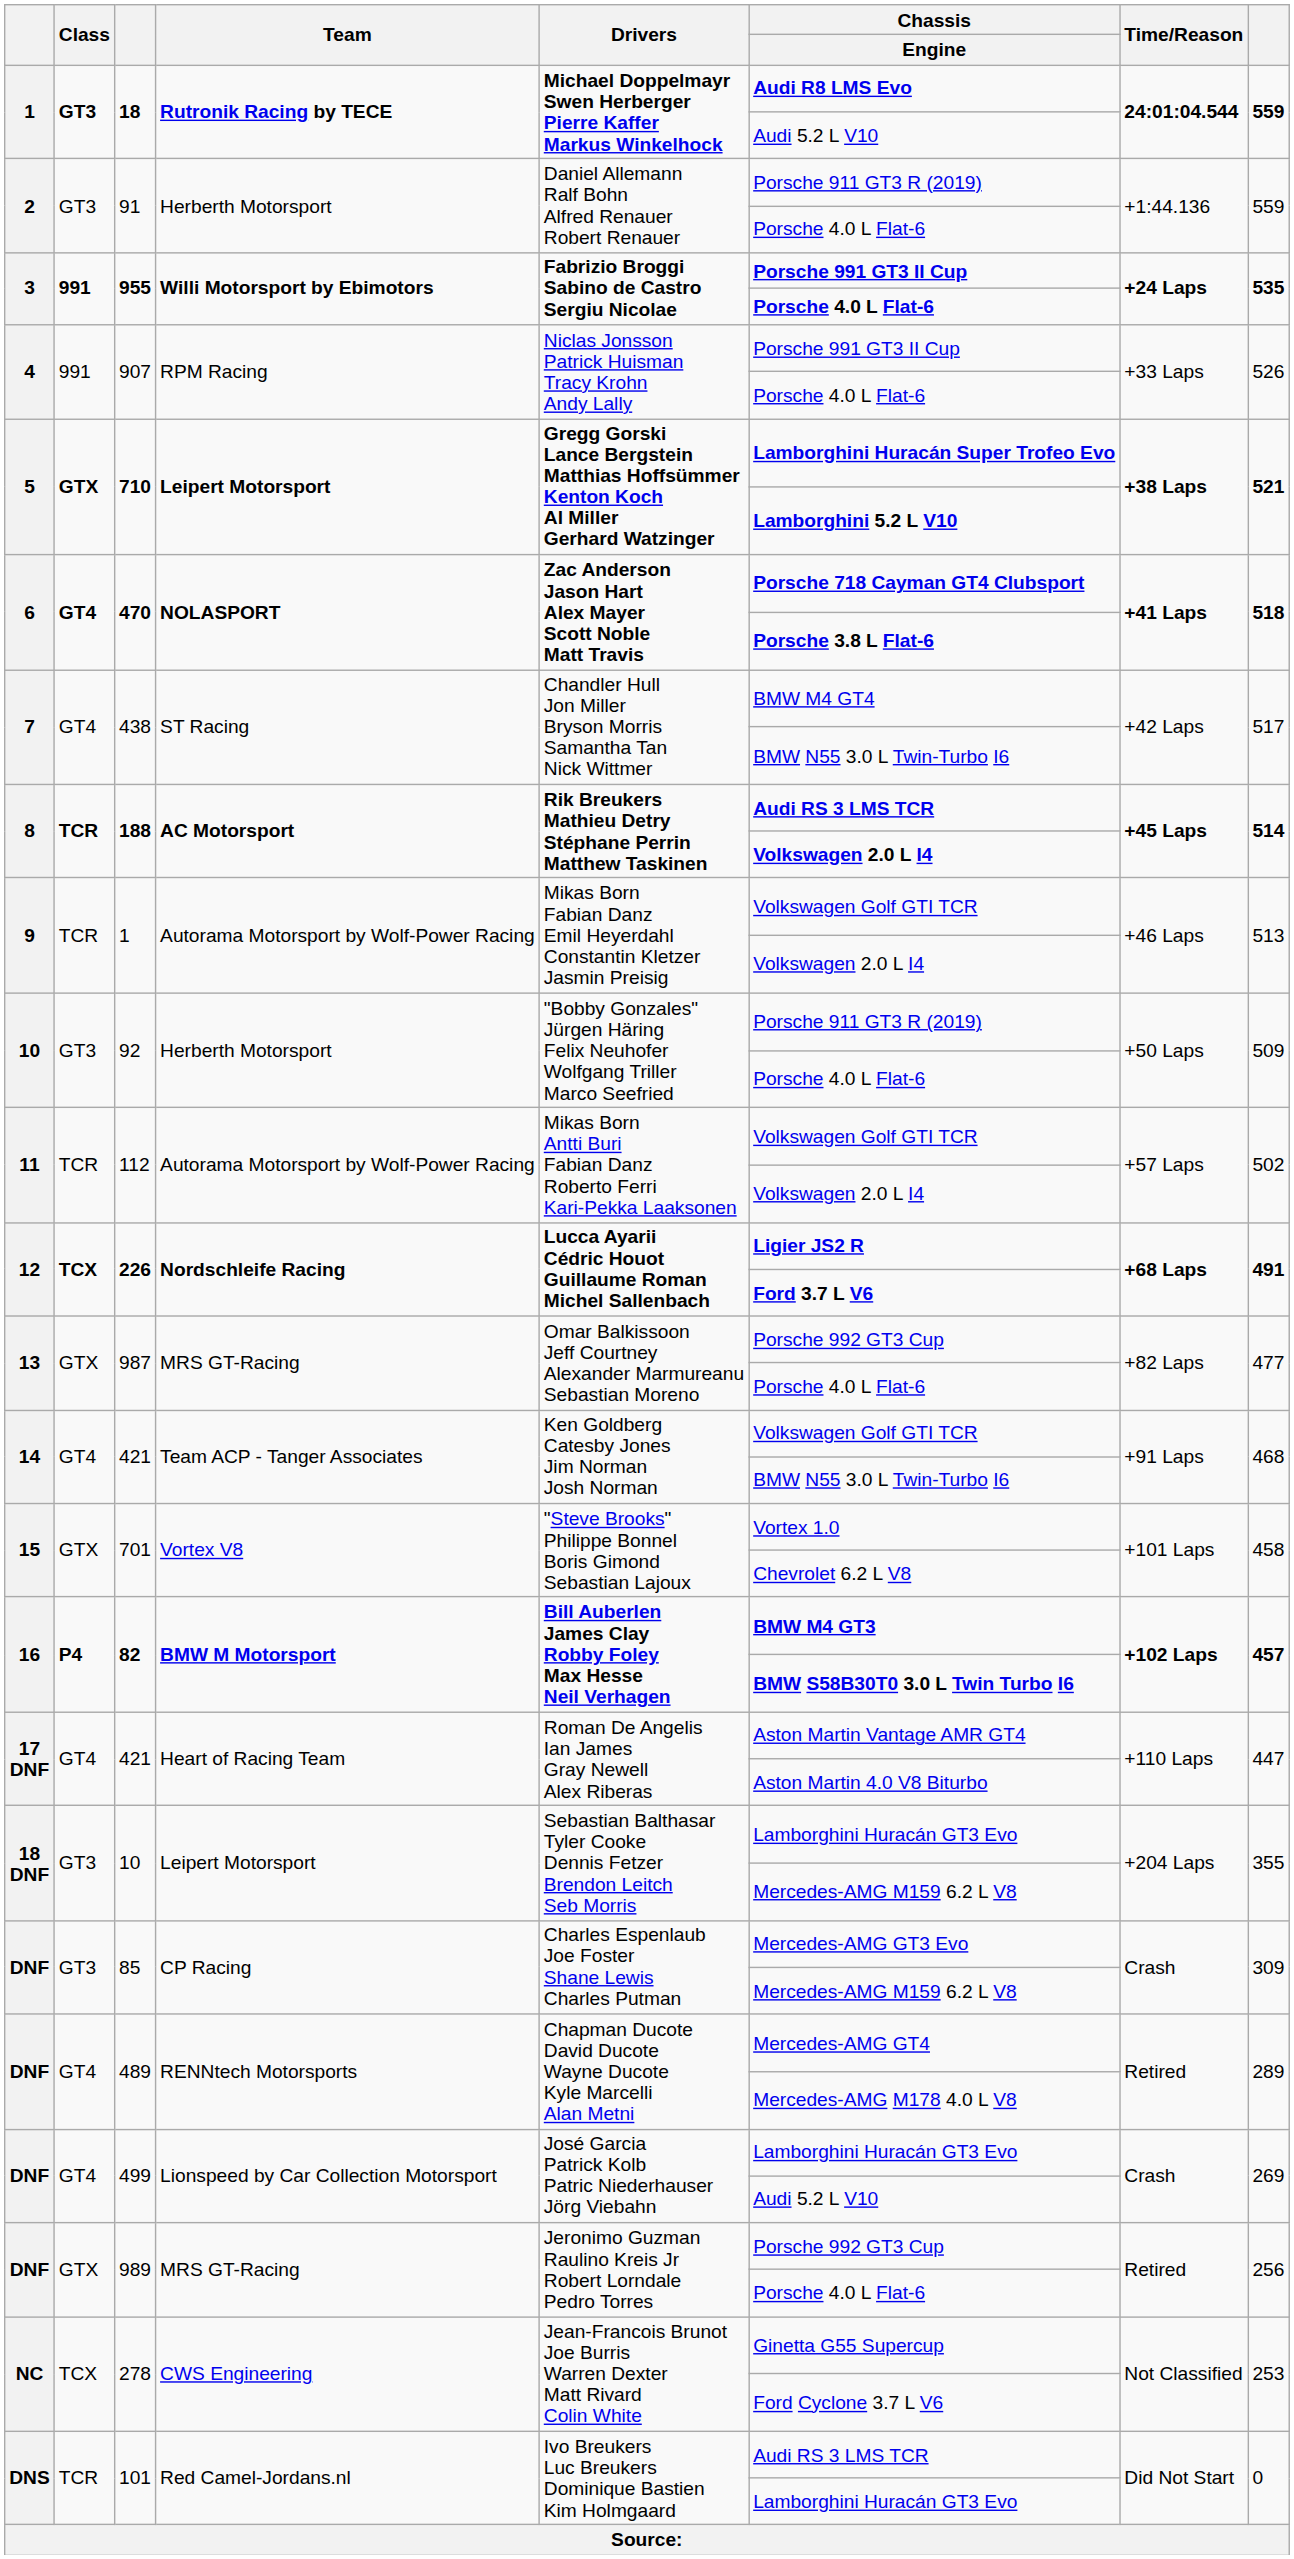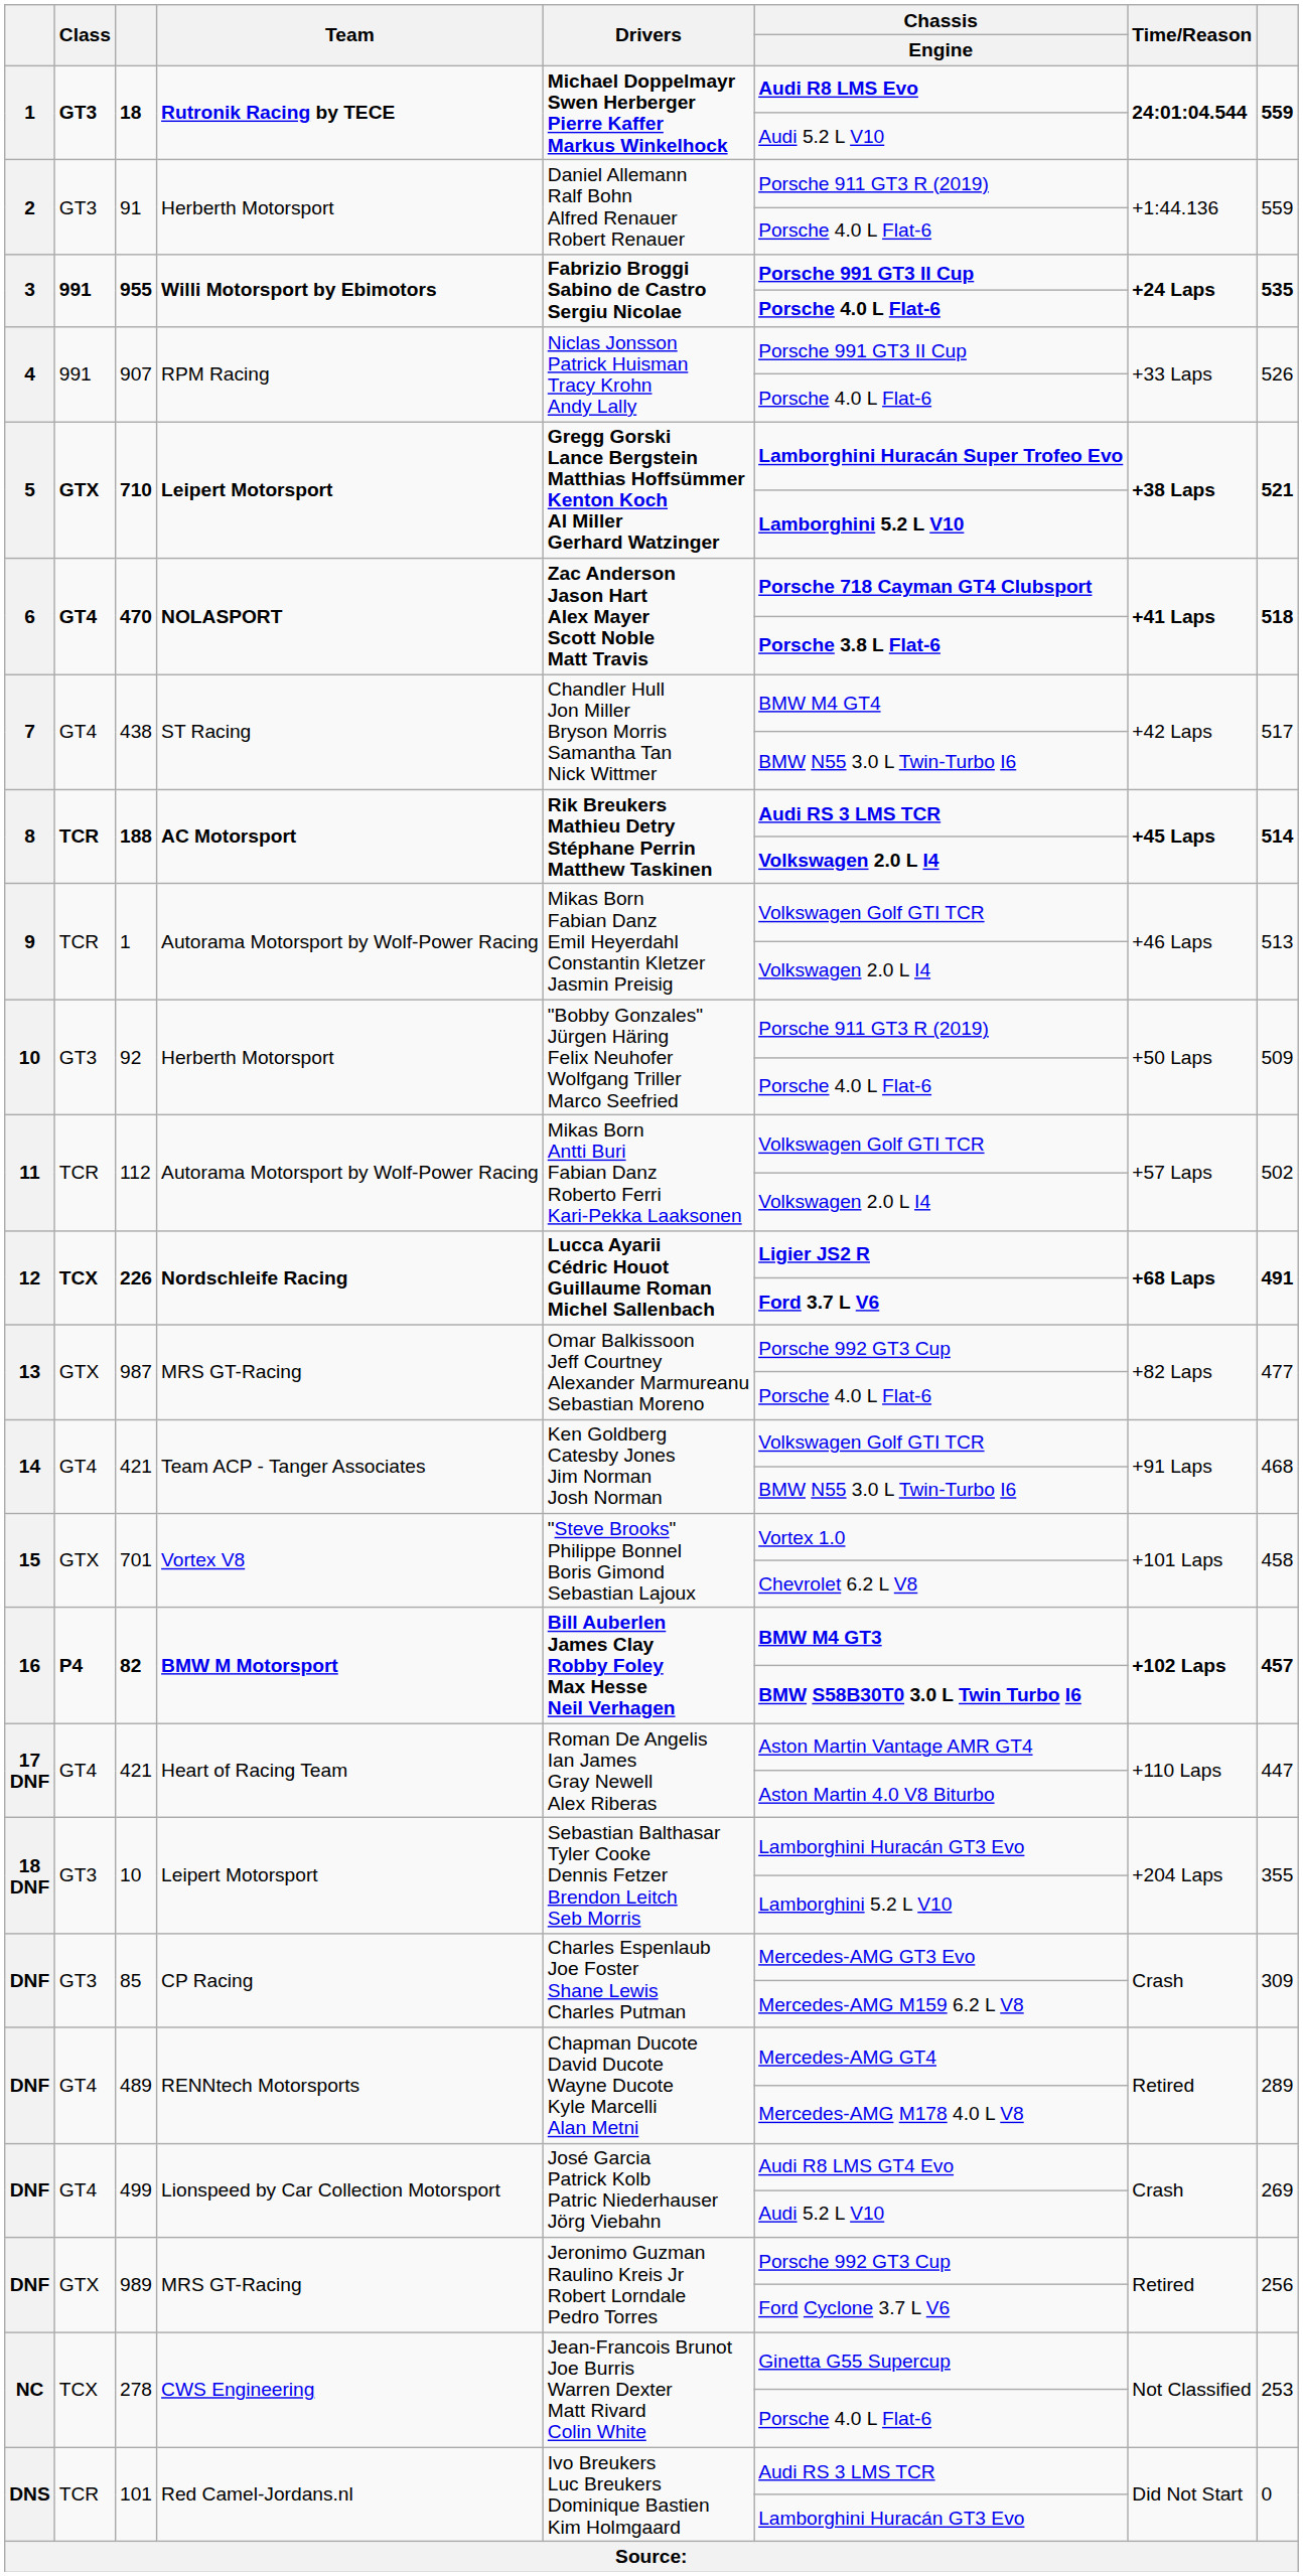row 38 | Chassis / Engine: Mercedes-AMG M159 6.2 L V8 -> Lamborghini 5.2 L V10
row 43 | Chassis / Engine: Lamborghini Huracán GT3 Evo -> Audi R8 LMS GT4 Evo
row 46 | Chassis / Engine: Porsche 4.0 L Flat-6 -> Ford Cyclone 3.7 L V6
row 48 | Chassis / Engine: Ford Cyclone 3.7 L V6 -> Porsche 4.0 L Flat-6
